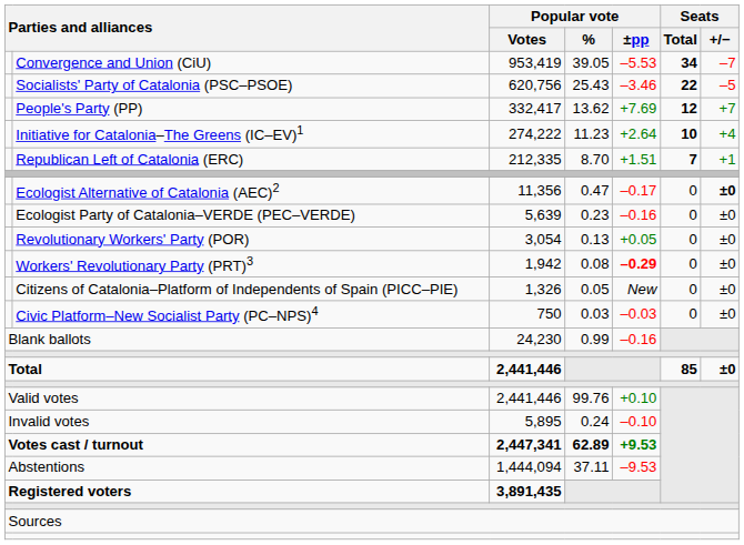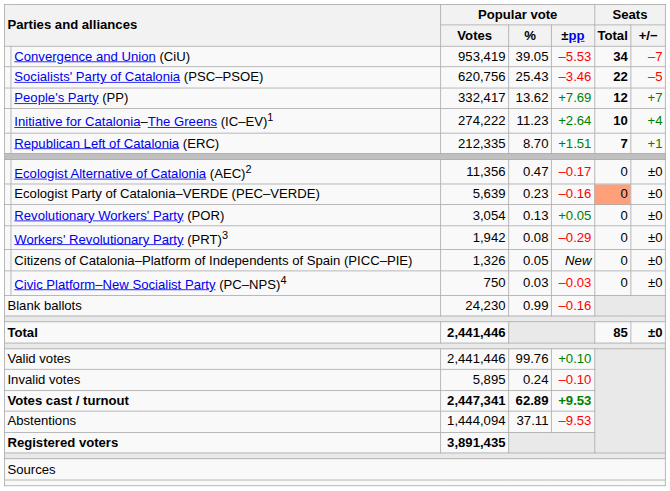Ecologist Alternative of Catalonia (AEC)2 | Seats / +/−: bold -> normal
Ecologist Party of Catalonia–VERDE (PEC–VERDE) | Seats / Total: no background -> lightsalmon background
Workers' Revolutionary Party (PRT)3 | Popular vote / ±pp: bold -> normal
